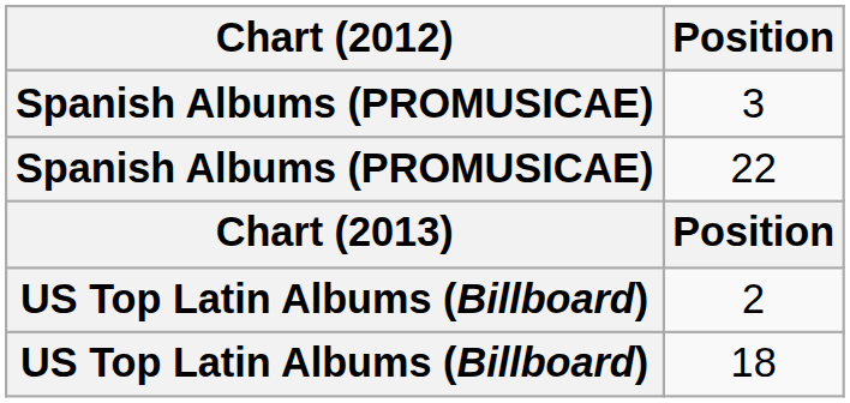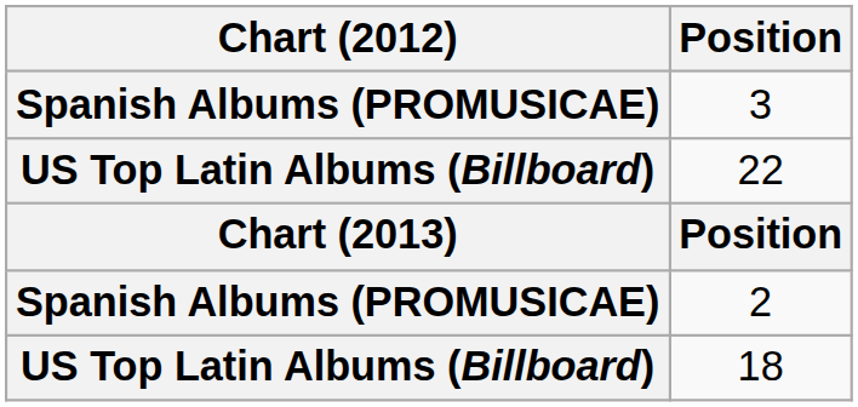row 3 | Chart (2012): Spanish Albums (PROMUSICAE) -> US Top Latin Albums (Billboard)
row 5 | Chart (2012): US Top Latin Albums (Billboard) -> Spanish Albums (PROMUSICAE)
